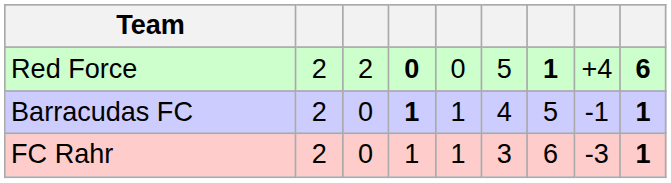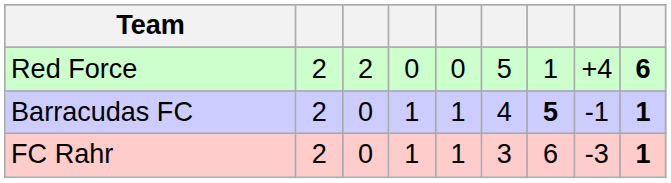Red Force | column 4: bold -> normal
Red Force | column 7: bold -> normal
Barracudas FC | column 4: bold -> normal
Barracudas FC | column 7: normal -> bold
